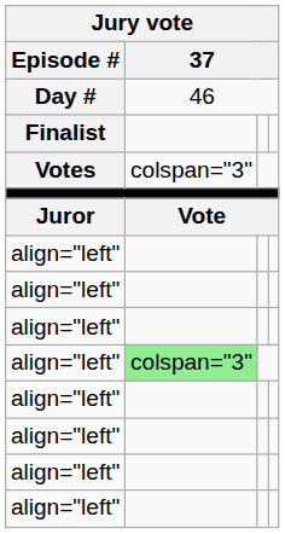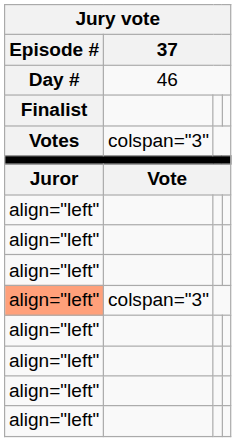align="left" / colspan="3" | Jury vote / Episode #: no background -> lightsalmon background
align="left" / colspan="3" | column 2: lightgreen background -> no background
